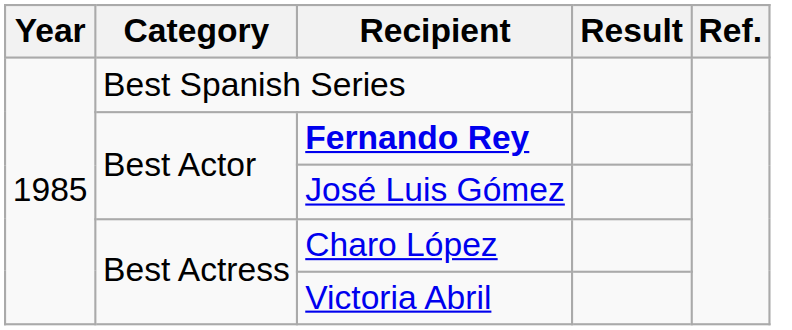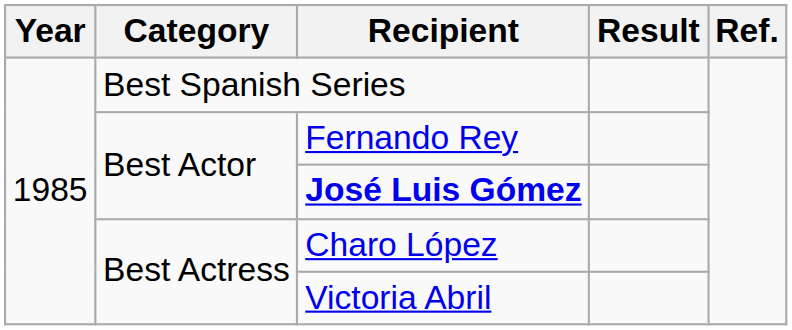Fernando Rey | Recipient: bold -> normal
José Luis Gómez | Recipient: normal -> bold
